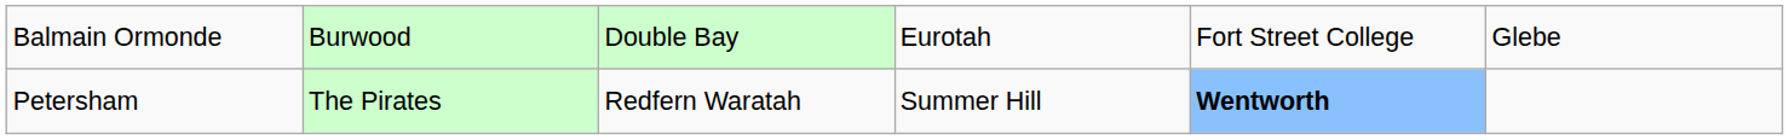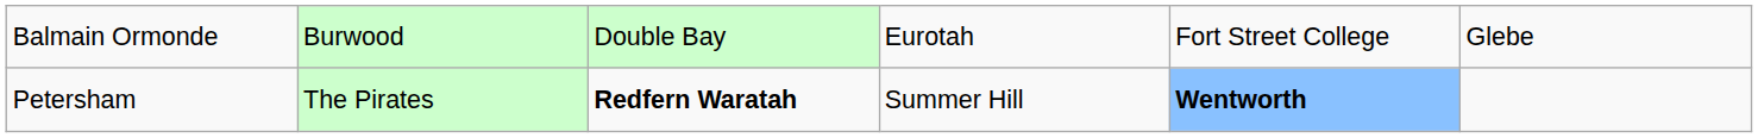Petersham | column 3: normal -> bold
